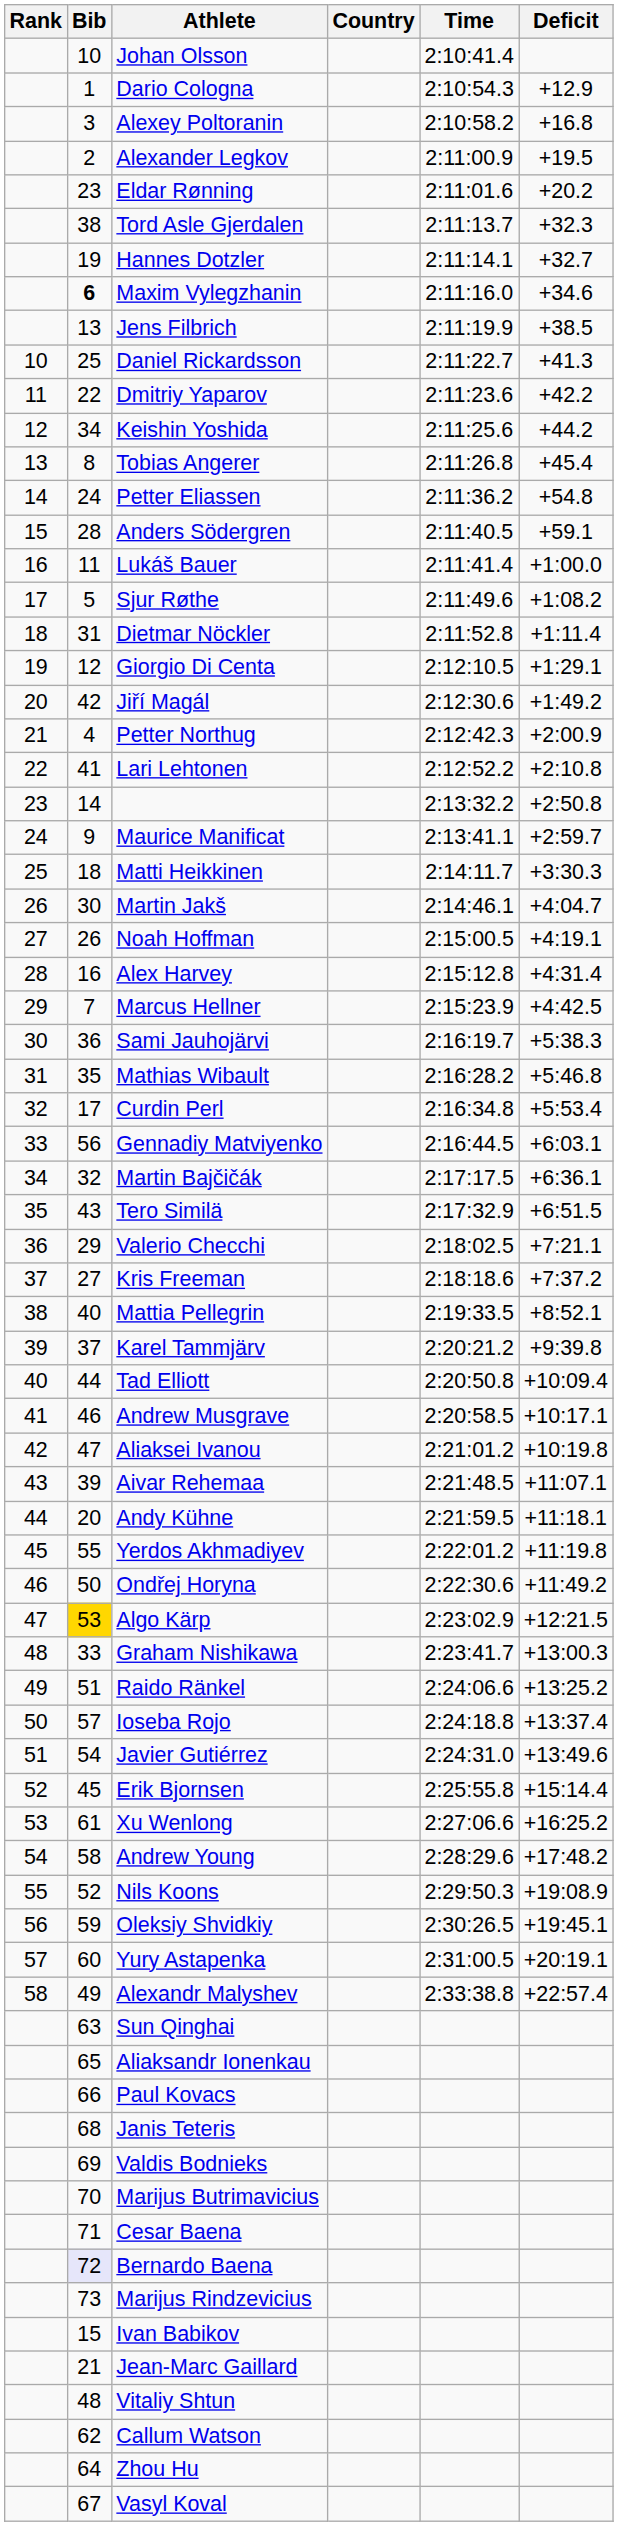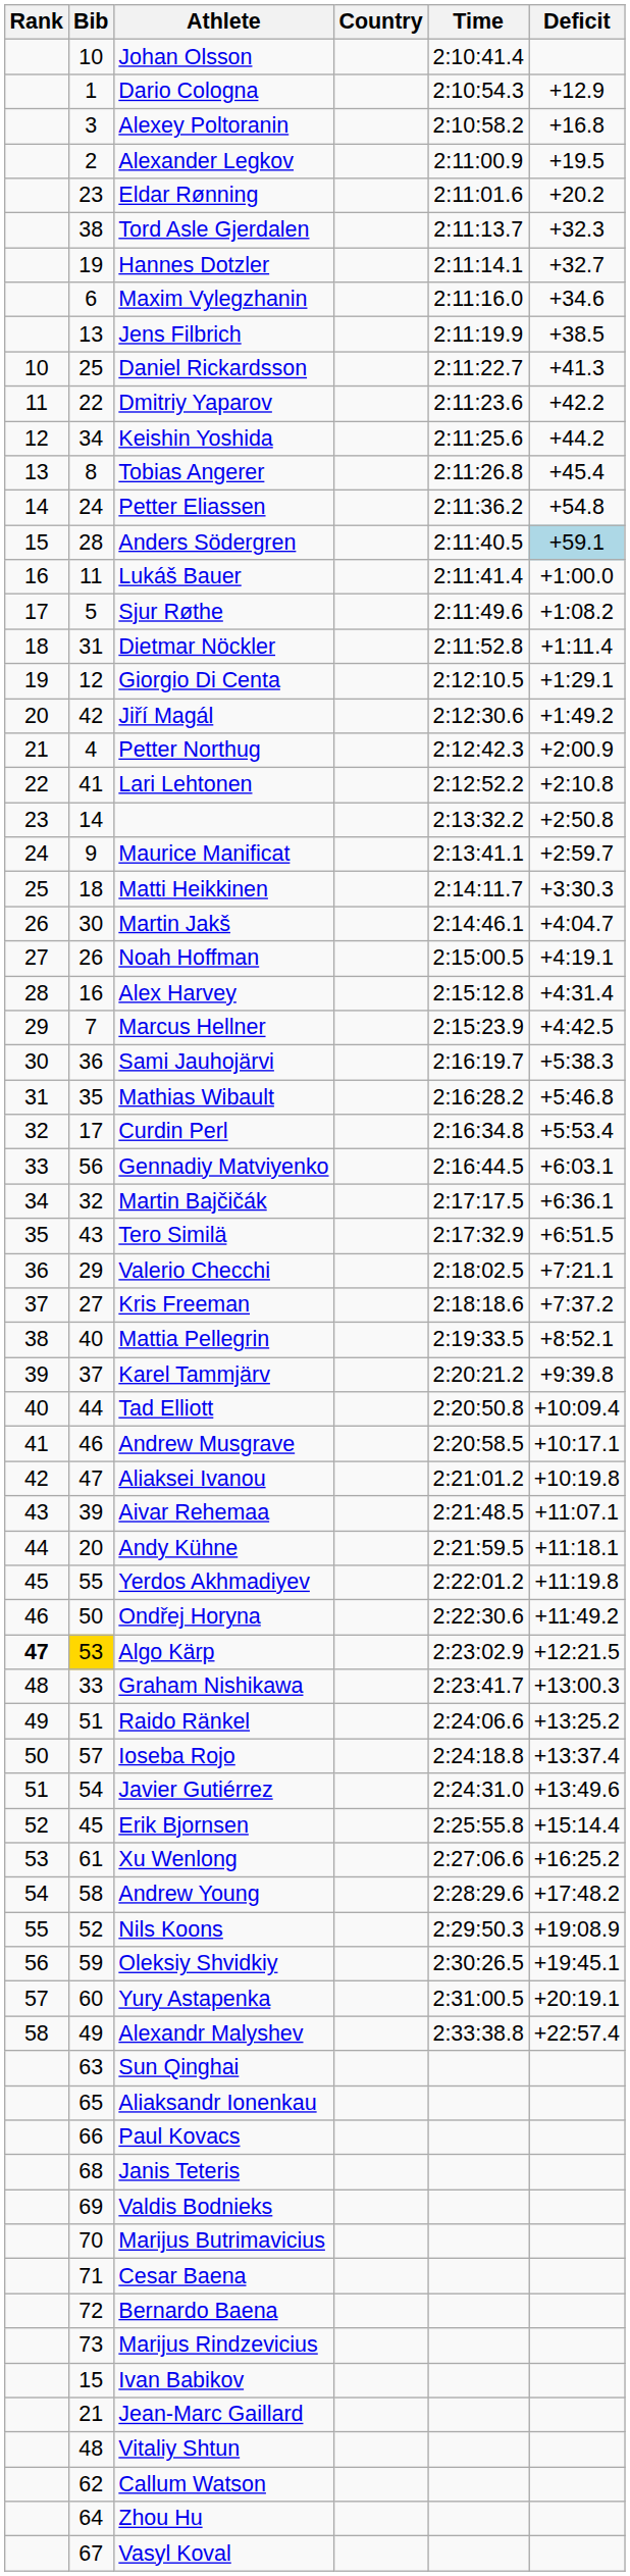Maxim Vylegzhanin | Bib: bold -> normal
Anders Södergren | Deficit: no background -> lightblue background
Algo Kärp | Rank: normal -> bold
Bernardo Baena | Bib: lavender background -> no background
